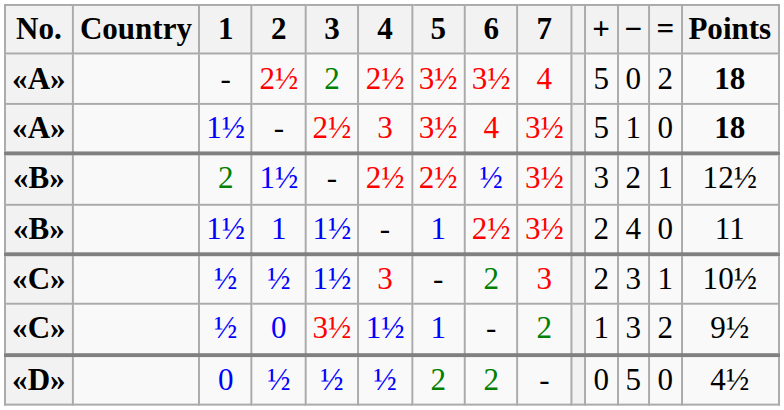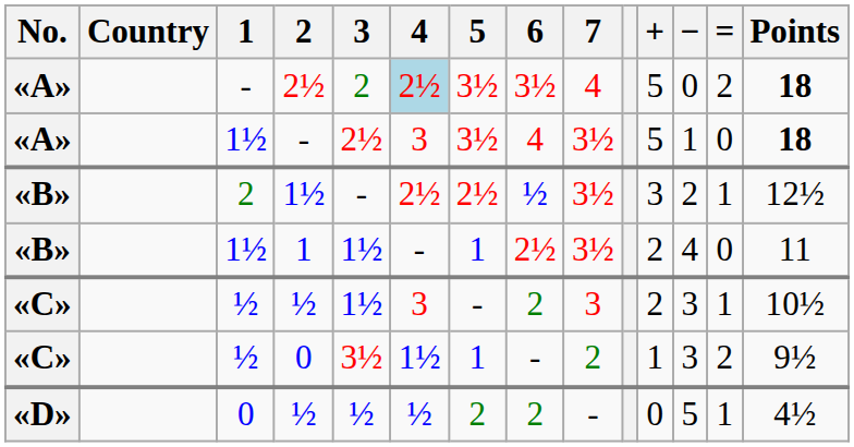row 2 | 4: no background -> lightblue background
row 8 | =: 0 -> 1
